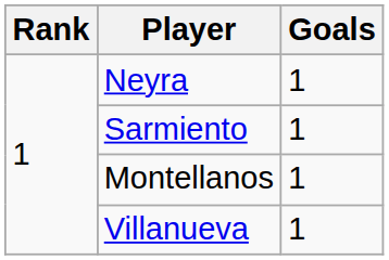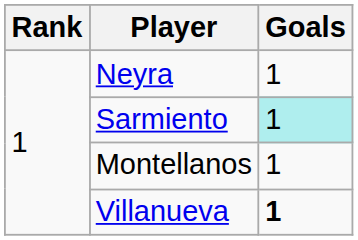Sarmiento | Goals: no background -> paleturquoise background
Villanueva | Goals: normal -> bold
